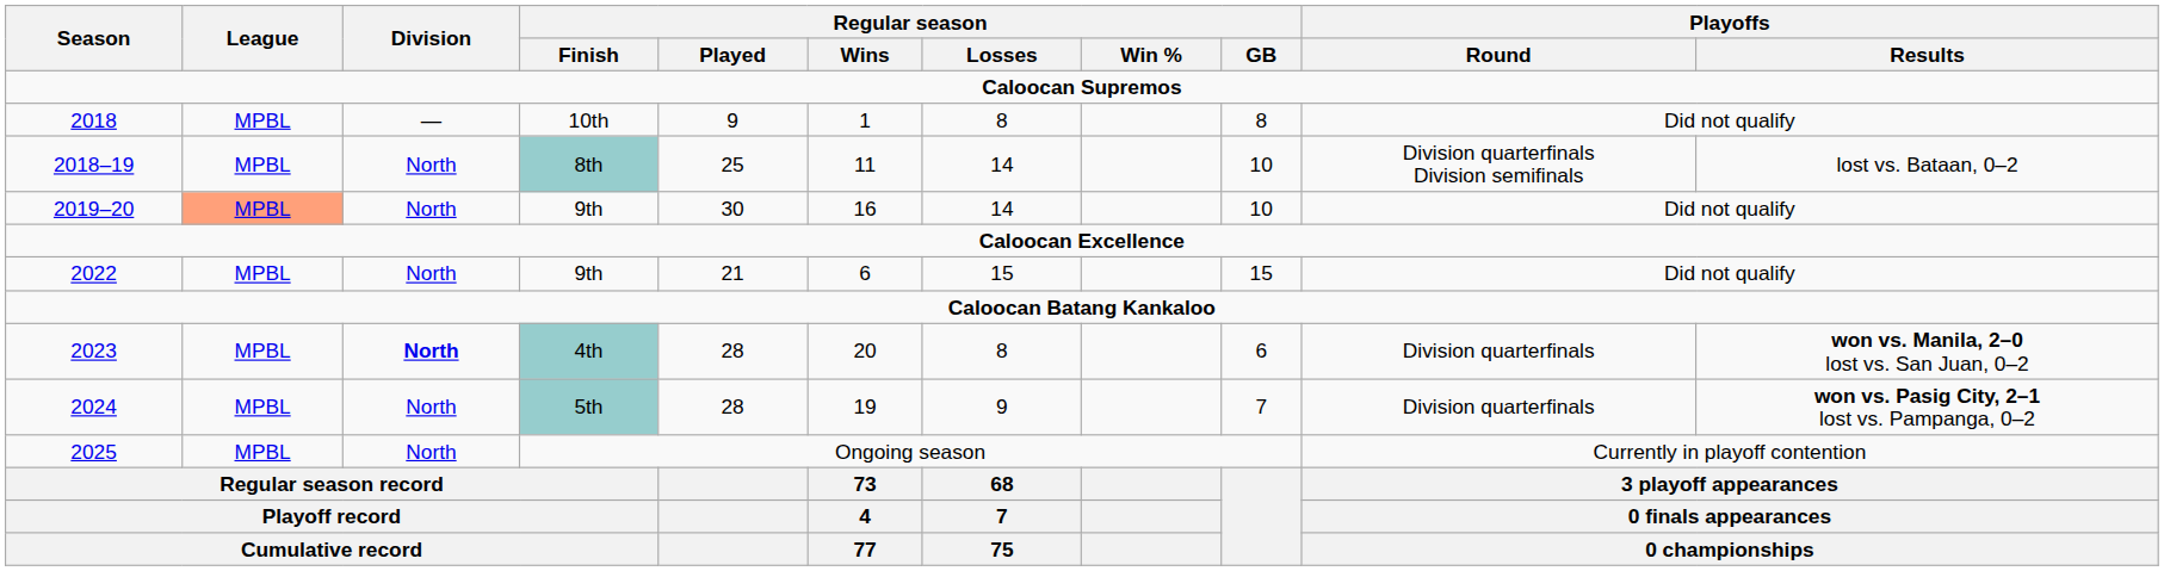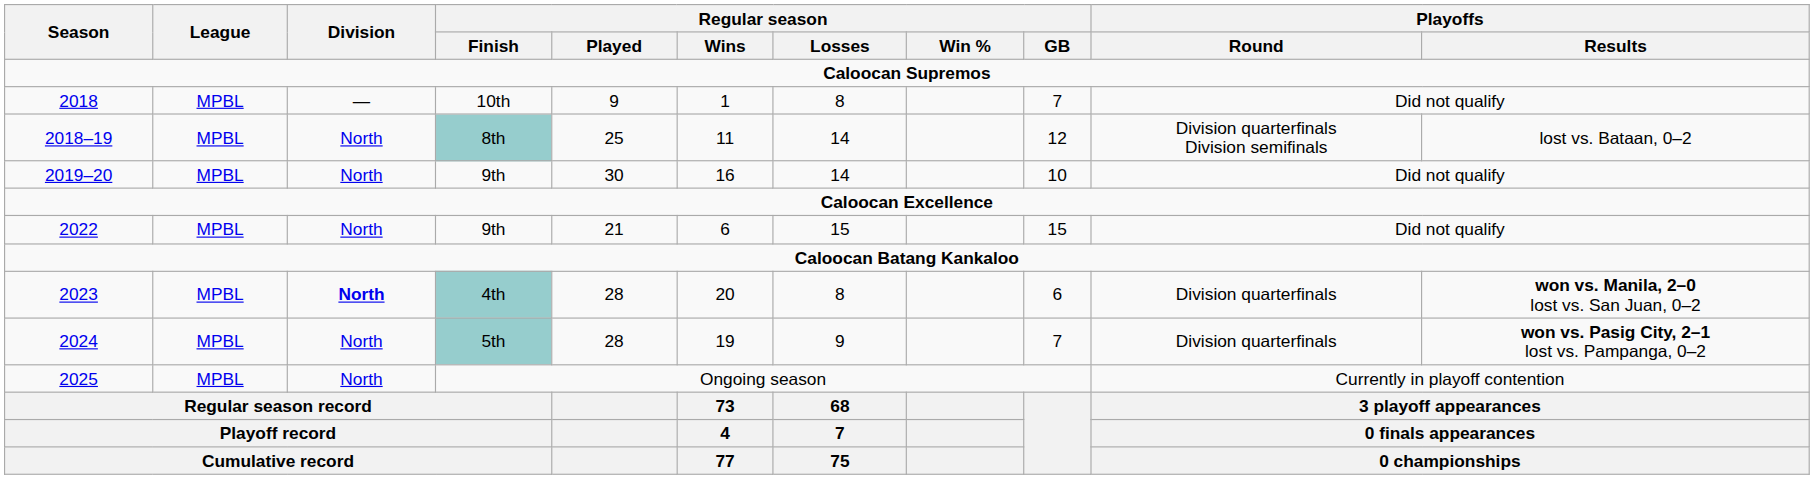10th | Regular season / GB: 8 -> 7
8th | Regular season / GB: 10 -> 12
2019–20 / 9th | League: lightsalmon background -> no background
